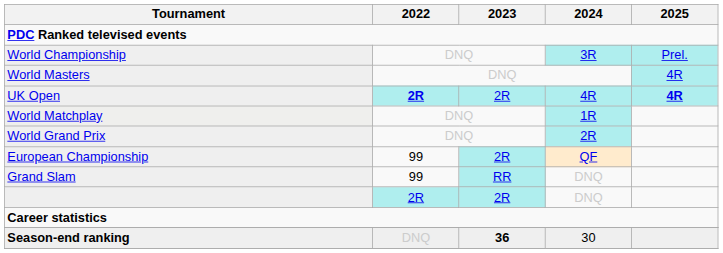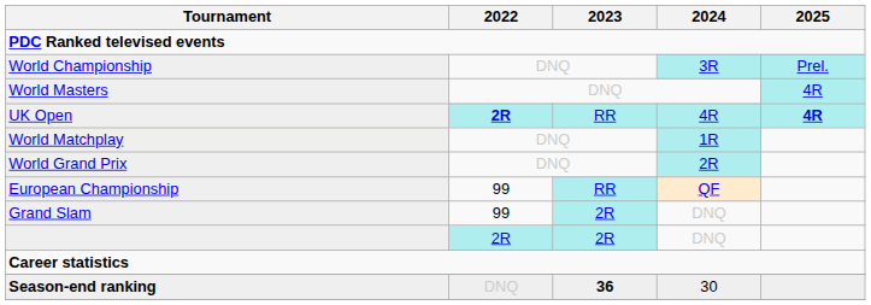UK Open | 2023: 2R -> RR
European Championship | 2023: 2R -> RR
Grand Slam | 2023: RR -> 2R
